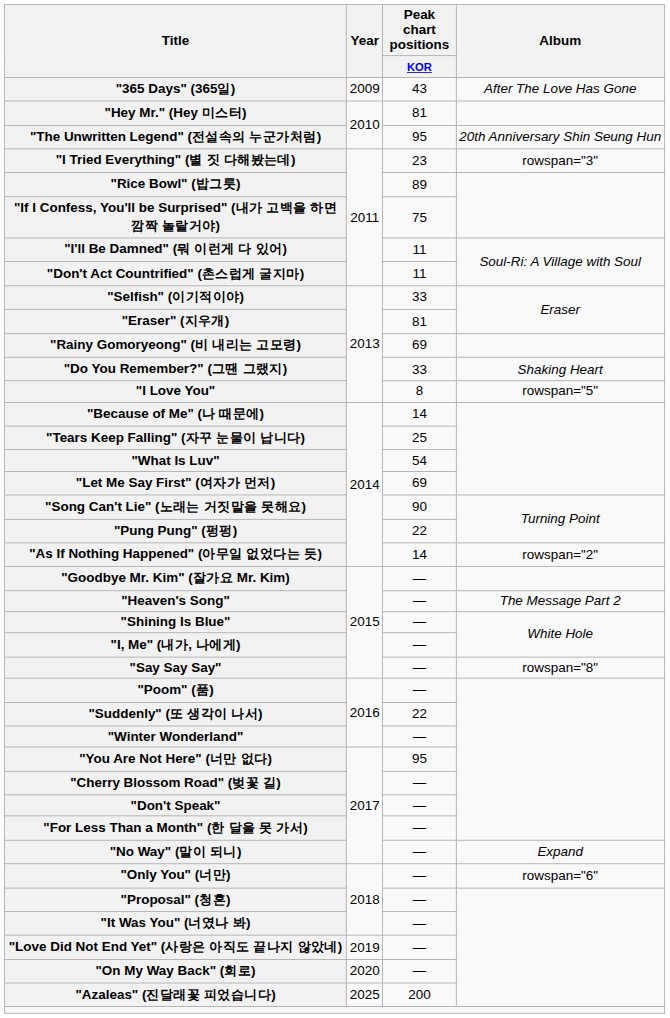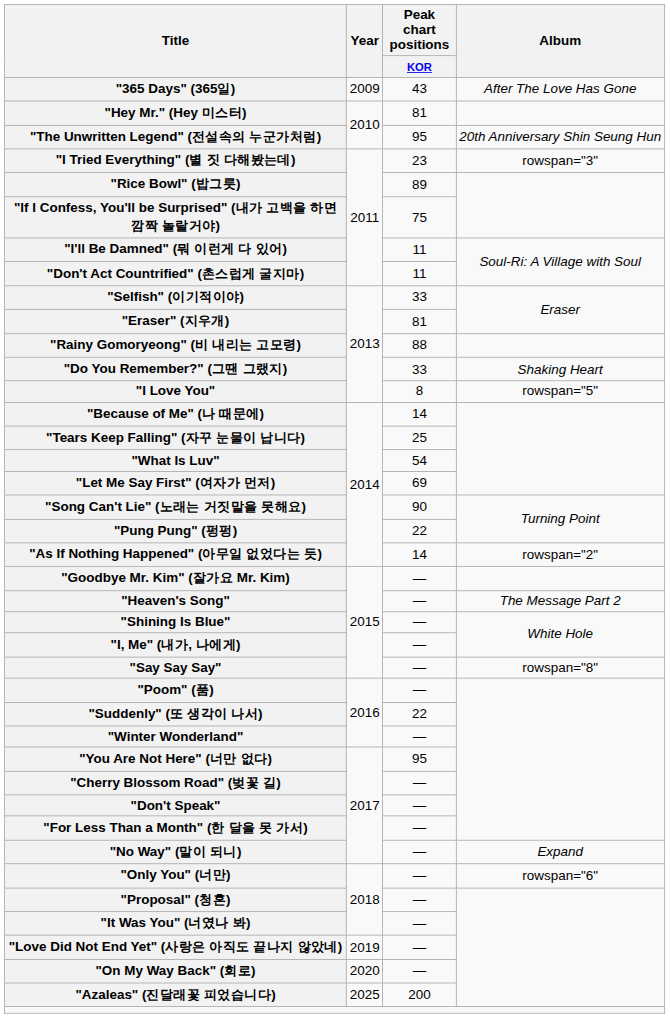"Rainy Gomoryeong" (비 내리는 고모령) | Peak chart positions / KOR: 69 -> 88
